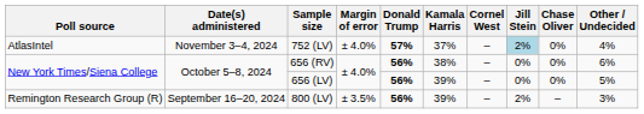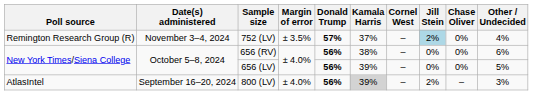752 (LV) | Poll source: AtlasIntel -> Remington Research Group (R)
752 (LV) | Margin of error: ± 4.0% -> ± 3.5%
800 (LV) | Poll source: Remington Research Group (R) -> AtlasIntel
800 (LV) | Margin of error: ± 3.5% -> ± 4.0%
800 (LV) | Kamala Harris: no background -> lightgrey background
